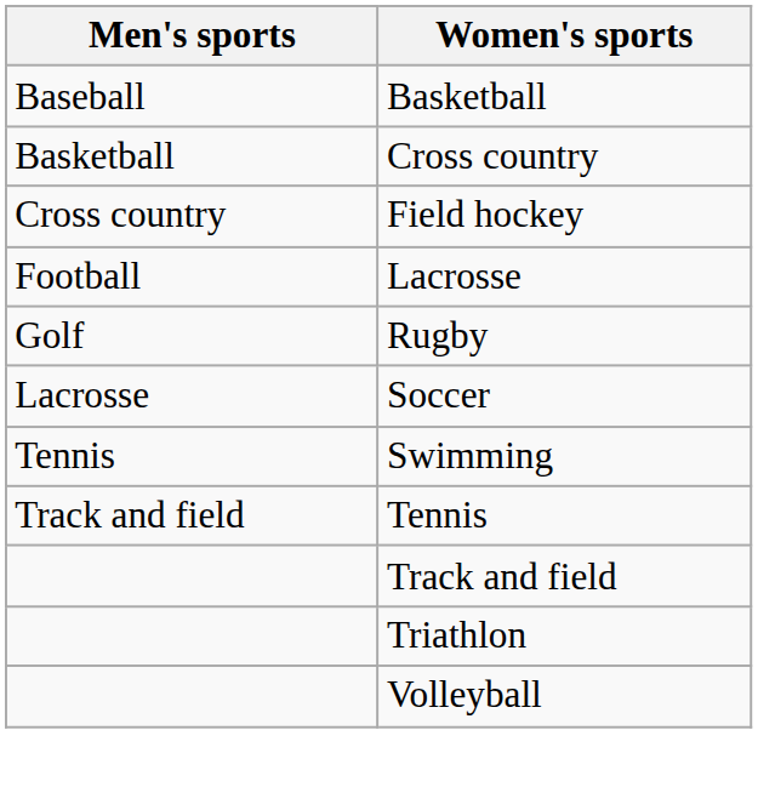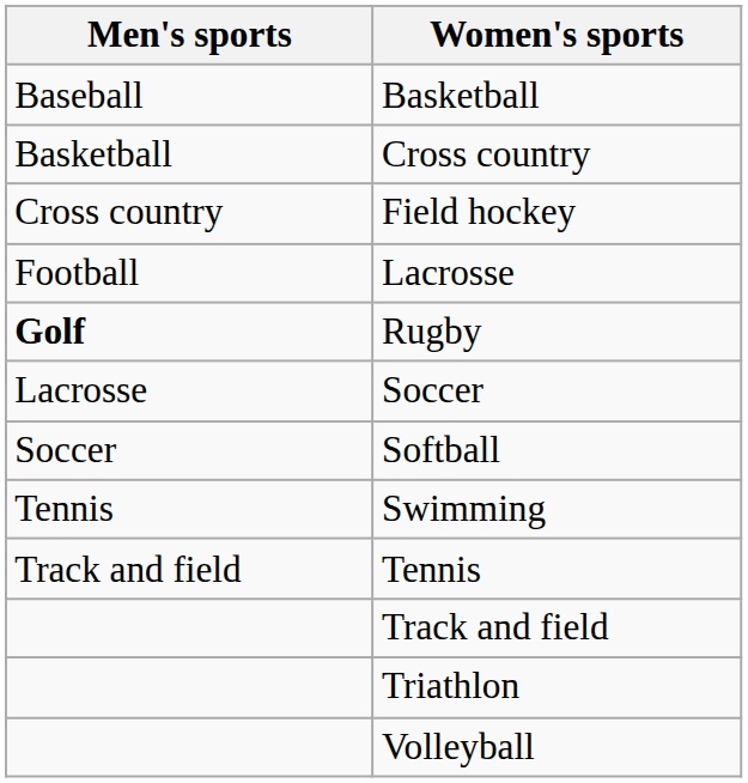Rugby | Men's sports: normal -> bold
+ row: Soccer | Softball
